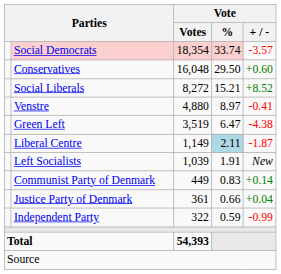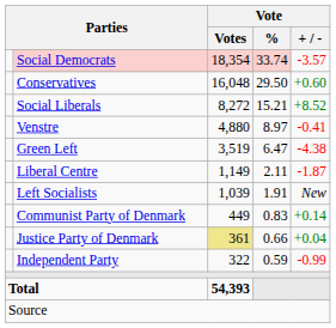Liberal Centre | Vote / %: lightblue background -> no background
Justice Party of Denmark | Vote / Votes: no background -> khaki background
